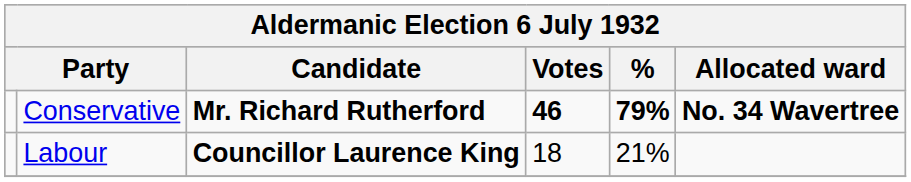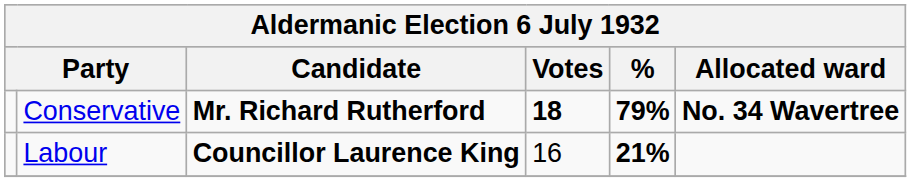Conservative | Votes: 46 -> 18
Labour | Votes: 18 -> 16
Labour | %: normal -> bold
